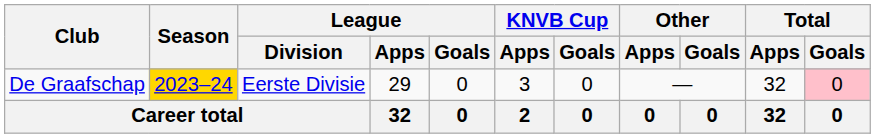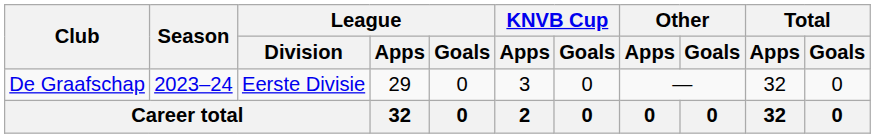De Graafschap | Season: gold background -> no background
De Graafschap | Total / Goals: pink background -> no background
